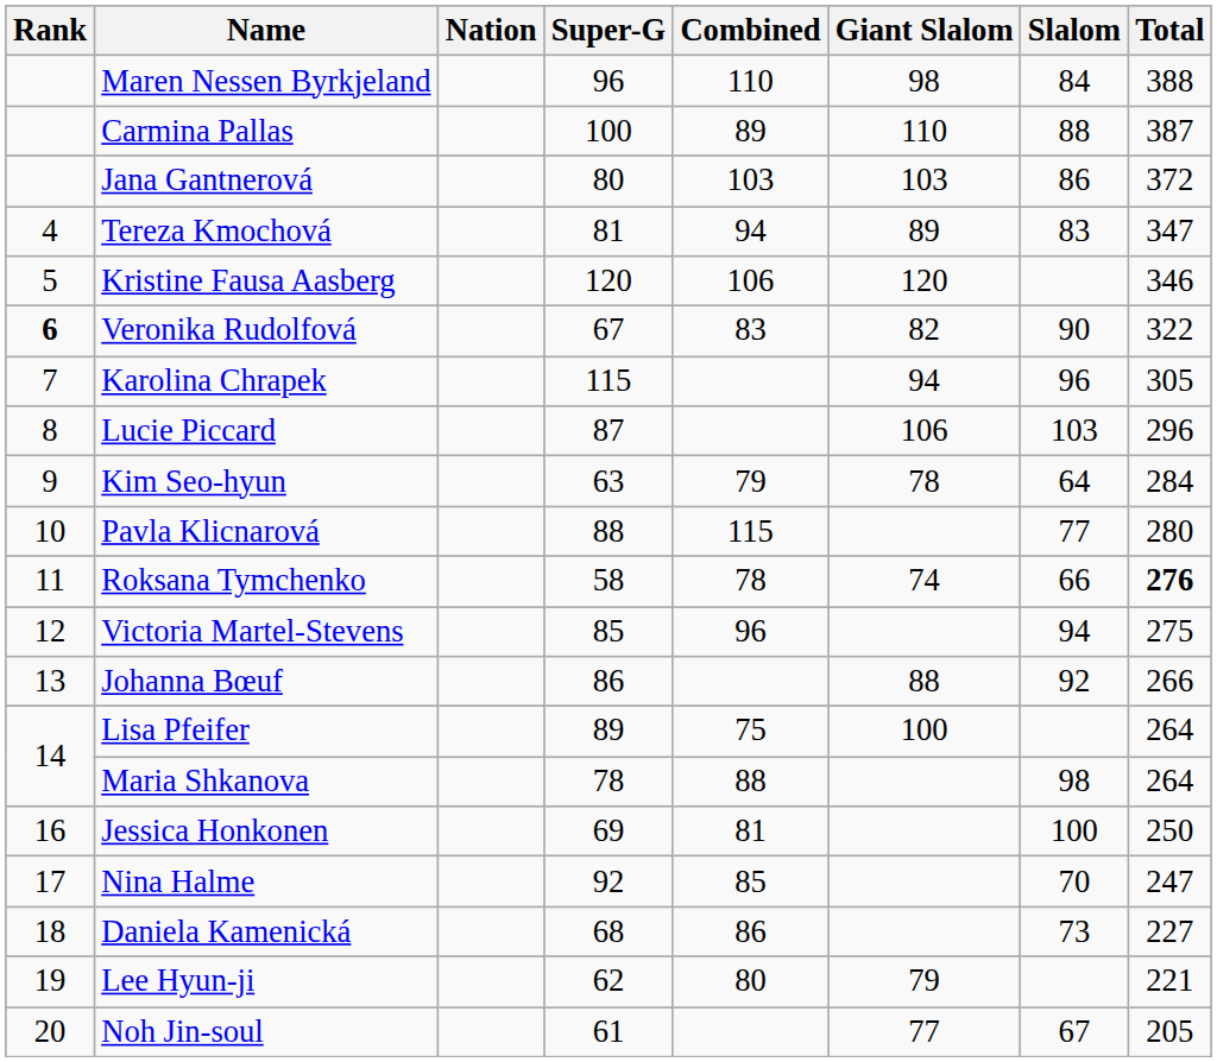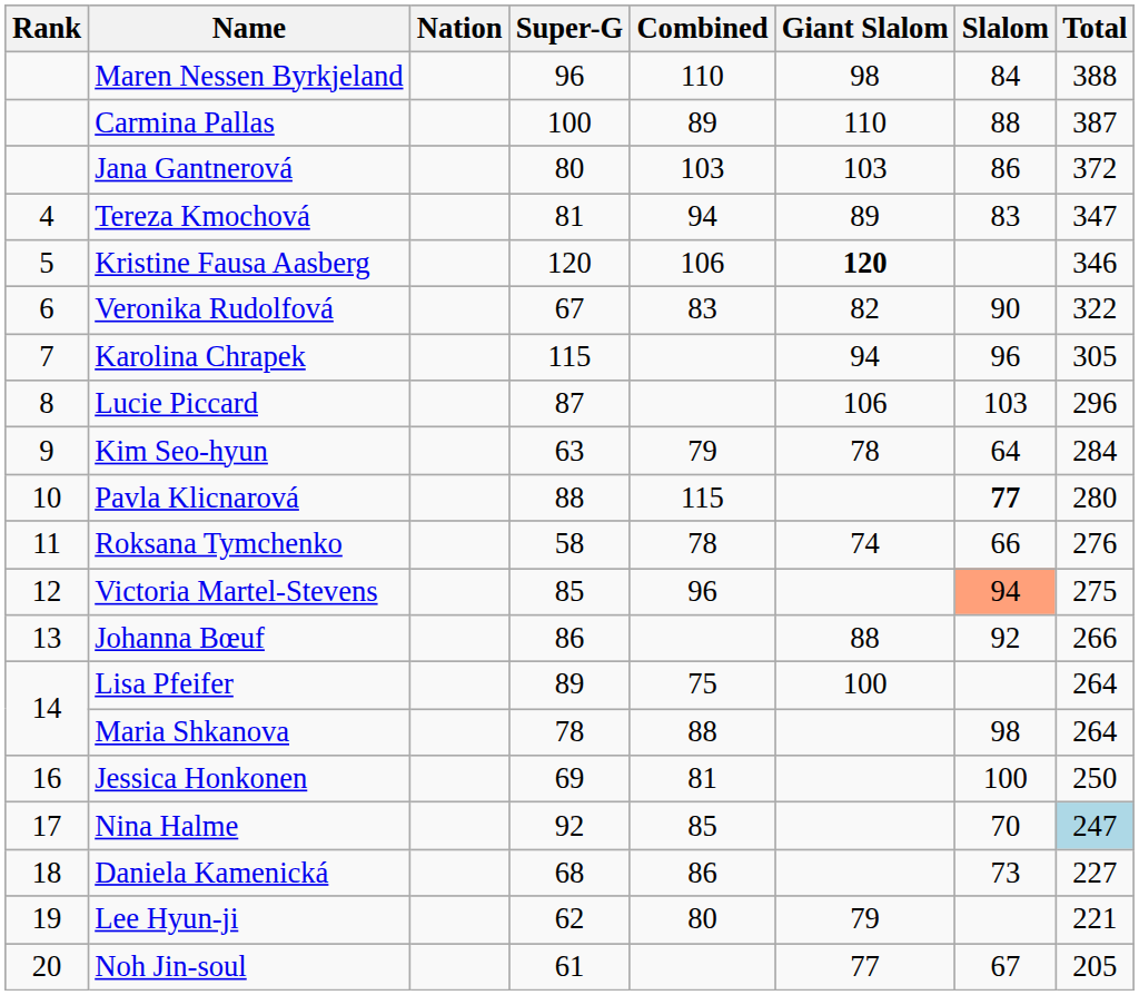Kristine Fausa Aasberg | Giant Slalom: normal -> bold
Veronika Rudolfová | Rank: bold -> normal
Pavla Klicnarová | Slalom: normal -> bold
Roksana Tymchenko | Total: bold -> normal
Victoria Martel-Stevens | Slalom: no background -> lightsalmon background
Nina Halme | Total: no background -> lightblue background
